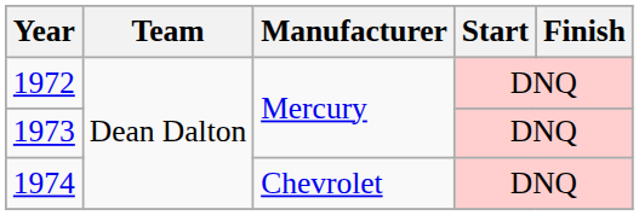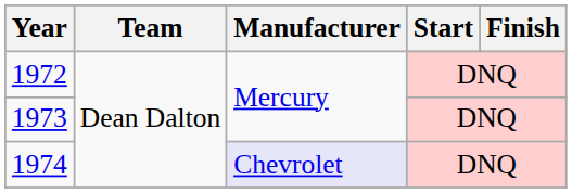1974 | Manufacturer: no background -> lavender background
